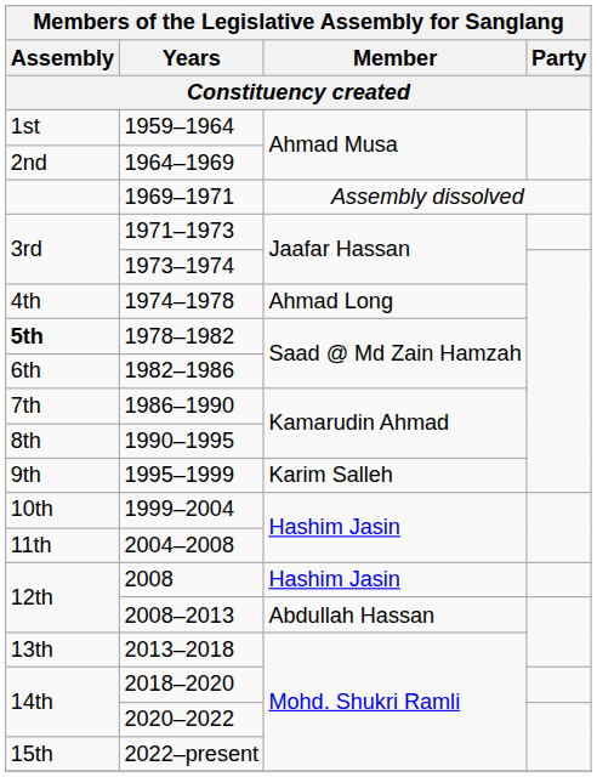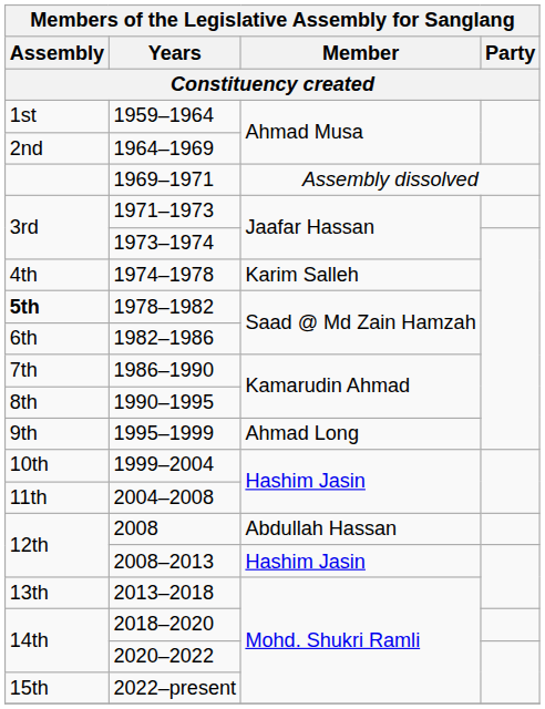1974–1978 | Member: Ahmad Long -> Karim Salleh
1995–1999 | Member: Karim Salleh -> Ahmad Long
2008 | Member: Hashim Jasin -> Abdullah Hassan
2008–2013 | Member: Abdullah Hassan -> Hashim Jasin
